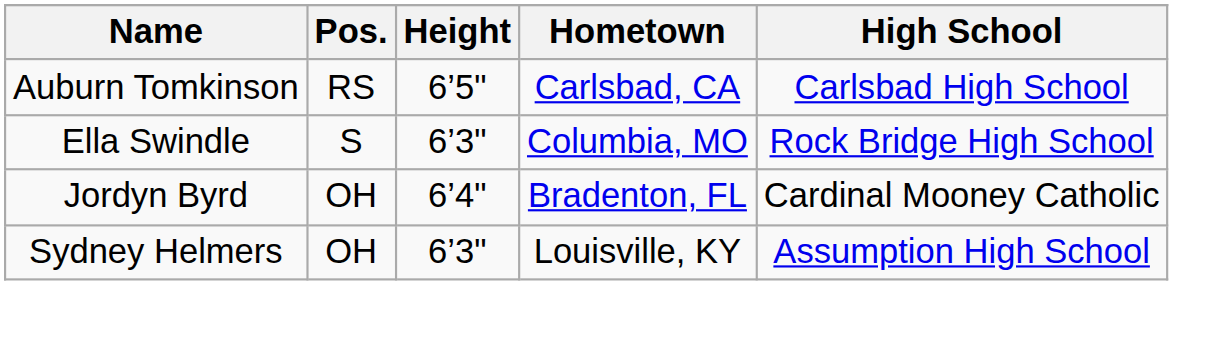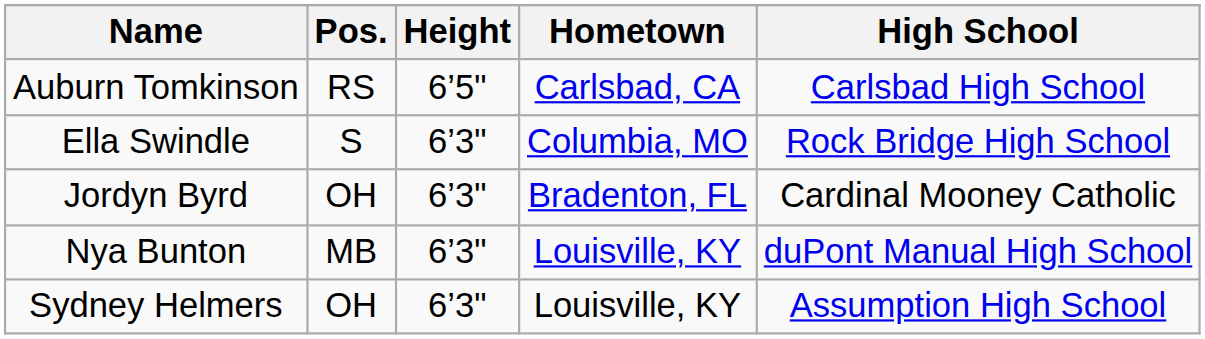Jordyn Byrd | Height: 6’4" -> 6’3"
+ row: Nya Bunton | MB | 6’3" | Louisville, KY | duPont Manual High School
